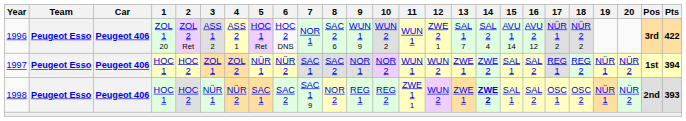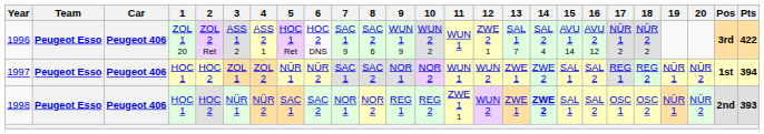1996 | 7: NOR 1 -> SAC 1 9
1998 | 7: SAC 1 9 -> NOR 1
